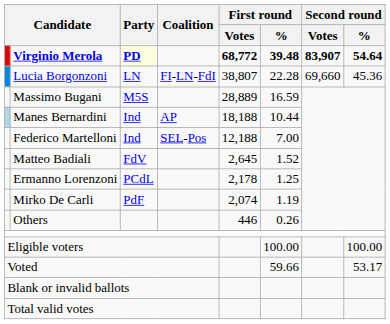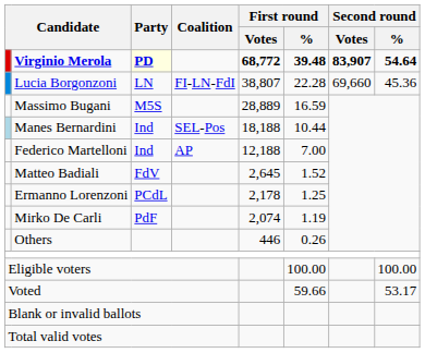Manes Bernardini | Coalition: AP -> SEL-Pos
Federico Martelloni | Coalition: SEL-Pos -> AP
